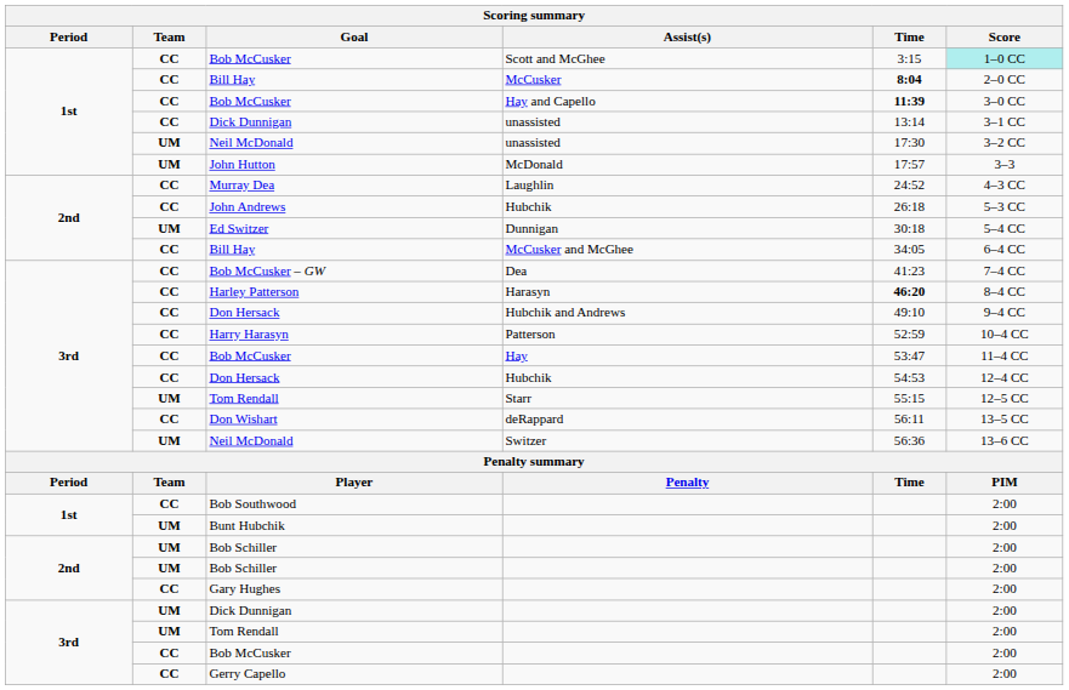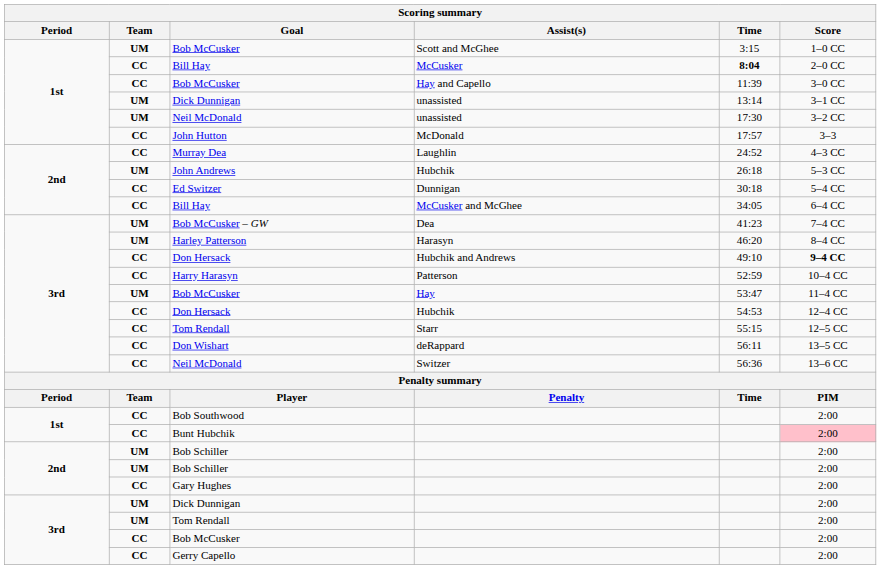Bob McCusker / Scott and McGhee | Team: CC -> UM
Bob McCusker / Scott and McGhee | Score: paleturquoise background -> no background
Bob McCusker / Hay and Capello | Time: bold -> normal
Dick Dunnigan / unassisted | Team: CC -> UM
John Hutton | Team: UM -> CC
John Andrews | Team: CC -> UM
Ed Switzer | Team: UM -> CC
Bob McCusker – GW | Team: CC -> UM
Harley Patterson | Team: CC -> UM
Harley Patterson | Time: bold -> normal
Don Hersack / Hubchik and Andrews | Score: normal -> bold
Bob McCusker / Hay | Team: CC -> UM
Tom Rendall / Starr | Team: UM -> CC
Neil McDonald / Switzer | Team: UM -> CC
Bunt Hubchik | Team: UM -> CC
Bunt Hubchik | Score: no background -> pink background
